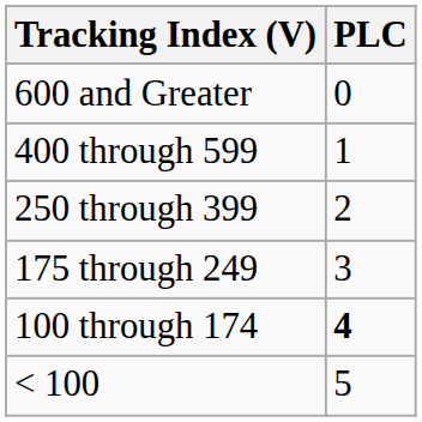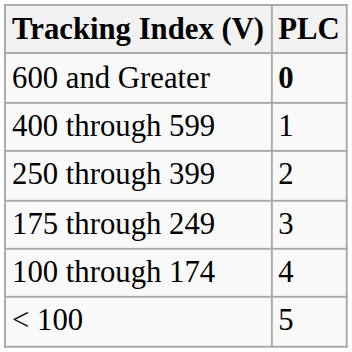600 and Greater | PLC: normal -> bold
100 through 174 | PLC: bold -> normal
